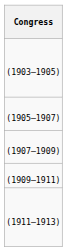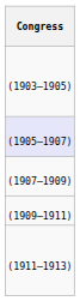row 3 | column 1: no background -> lavender background
